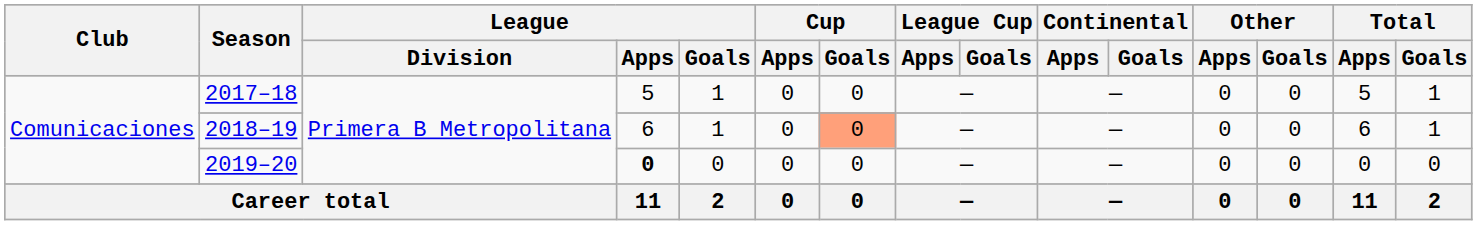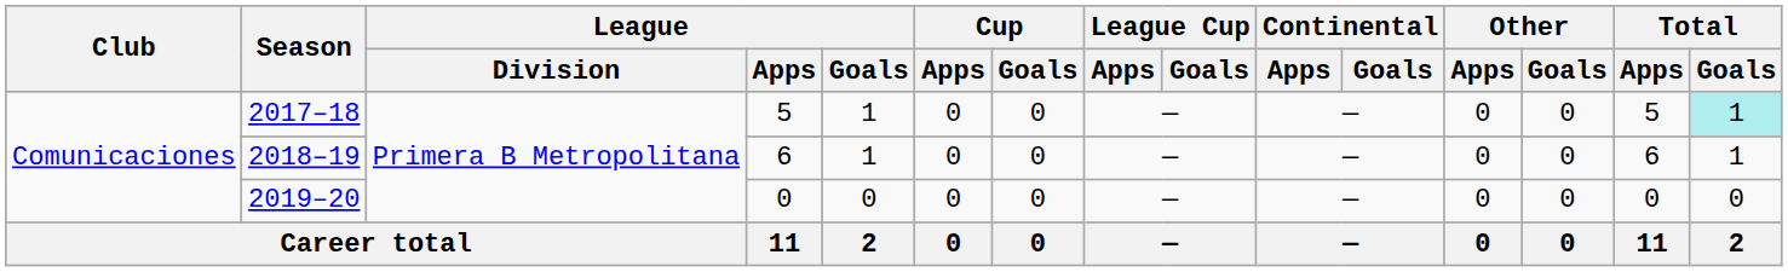2017–18 | Total / Goals: no background -> paleturquoise background
2018–19 | Cup / Goals: lightsalmon background -> no background
2019–20 | League / Apps: bold -> normal
